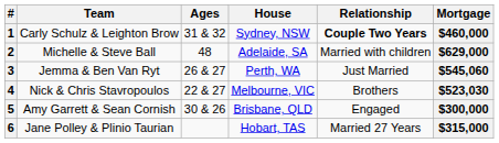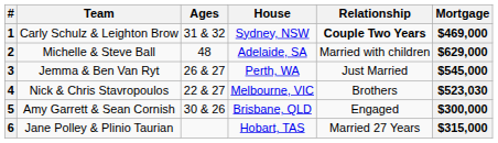1 | Mortgage: $460,000 -> $469,000
3 | Mortgage: $545,060 -> $545,000
